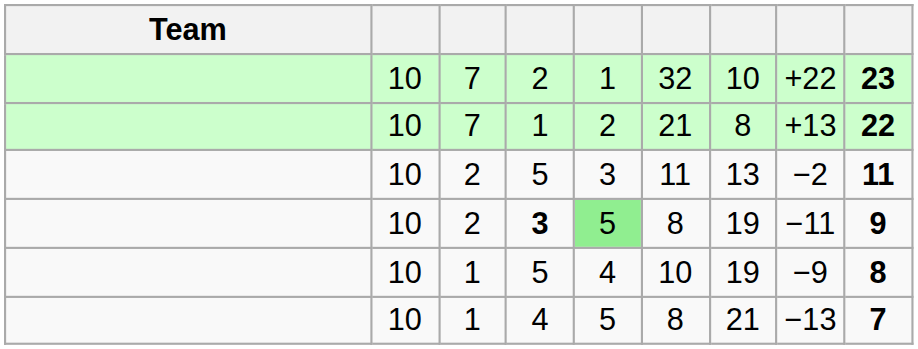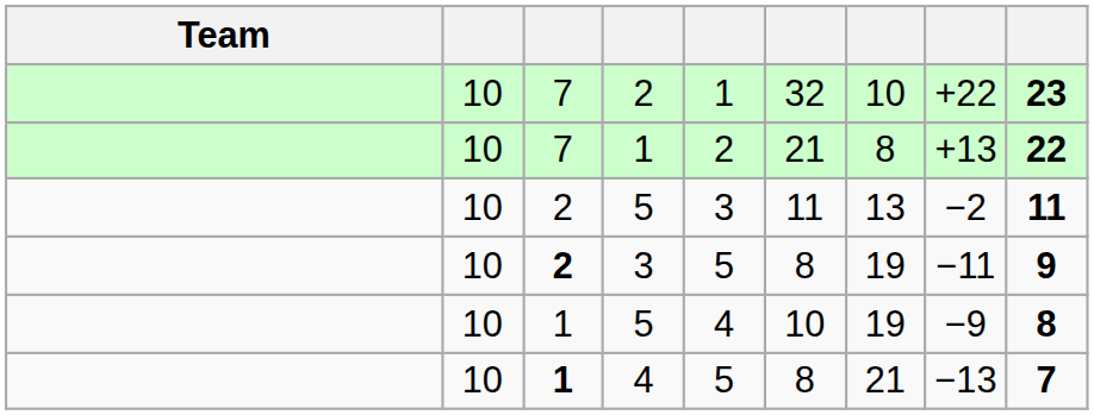row 5 | column 3: normal -> bold
row 5 | column 4: bold -> normal
row 5 | column 5: lightgreen background -> no background
row 7 | column 3: normal -> bold
